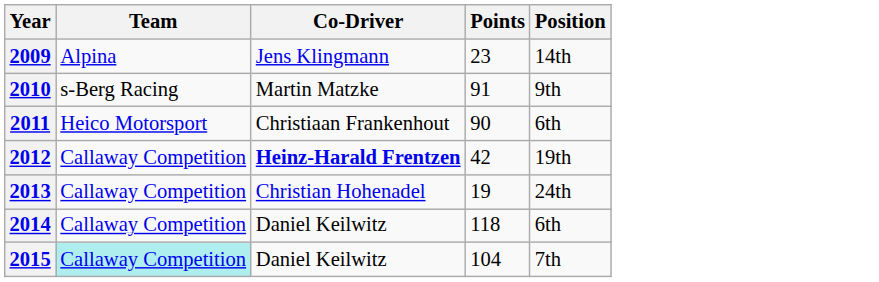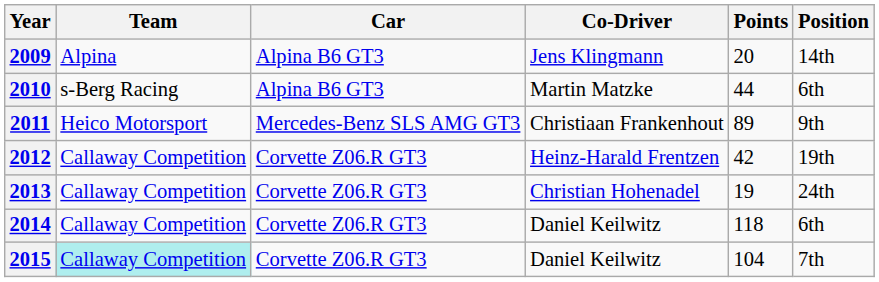+ column: Car | Alpina B6 GT3 | Alpina B6 GT3 | Mercedes-Benz SLS AMG GT3 | Corvette Z06.R GT3 | Corvette Z06.R GT3 | Corvette Z06.R GT3 | Corvette Z06.R GT3
2009 | Points: 23 -> 20
2010 | Points: 91 -> 44
2010 | Position: 9th -> 6th
2011 | Points: 90 -> 89
2011 | Position: 6th -> 9th
2012 | Co-Driver: bold -> normal
